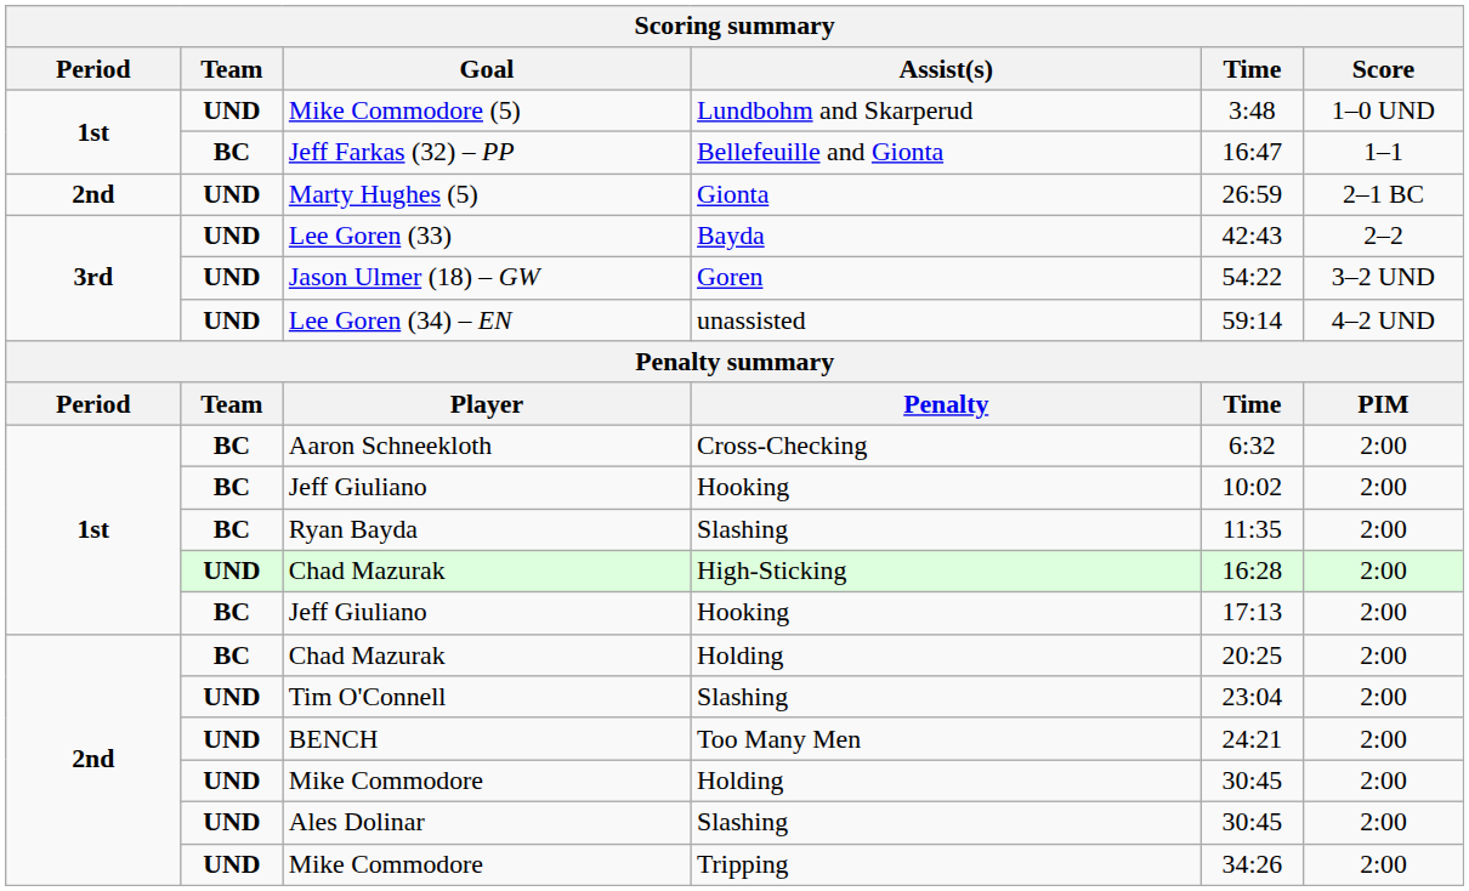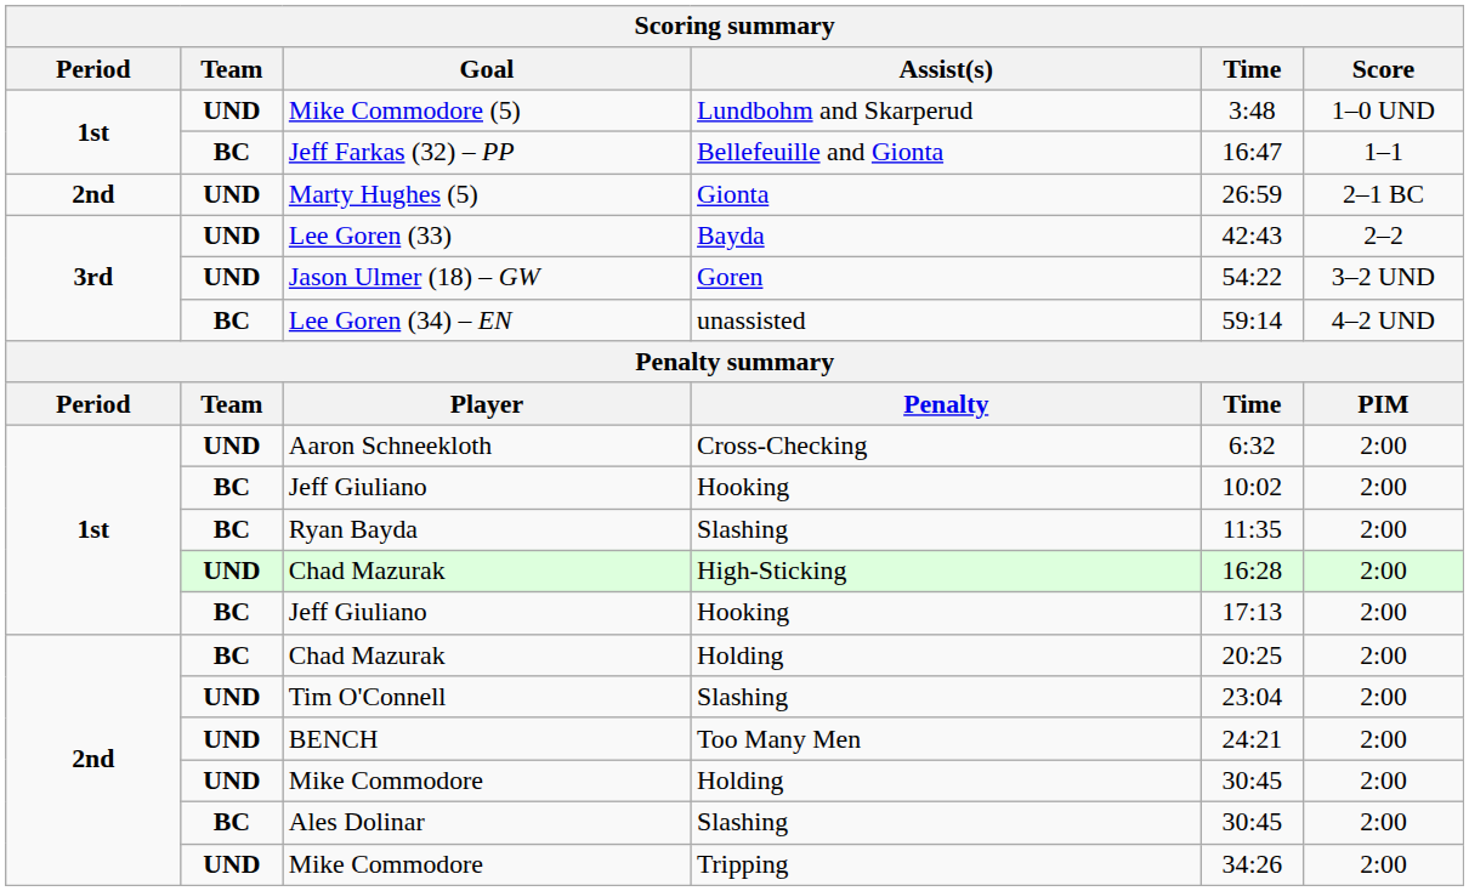Lee Goren (34) – EN | Team: UND -> BC
Aaron Schneekloth | Team: BC -> UND
Ales Dolinar | Team: UND -> BC
